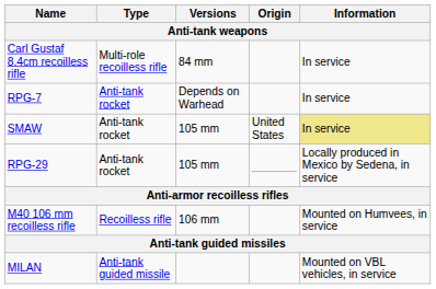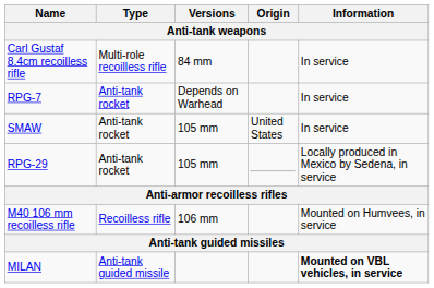SMAW | Information: khaki background -> no background
MILAN | Information: normal -> bold
